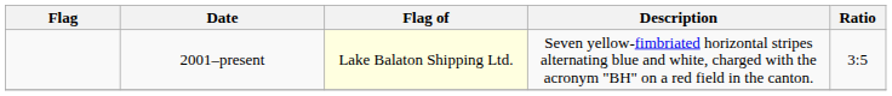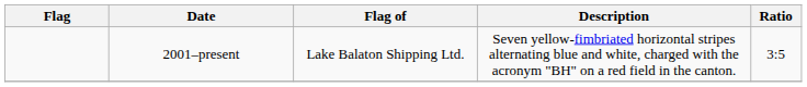2001–present | Flag of: lightyellow background -> no background
